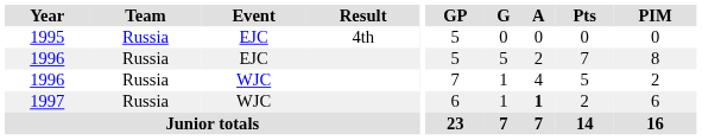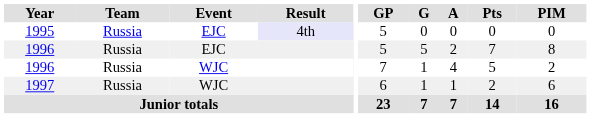1995 | Result: no background -> lavender background
1997 | A: bold -> normal
